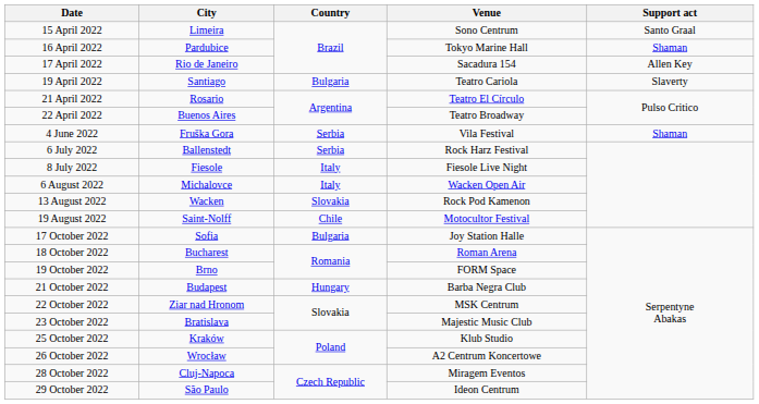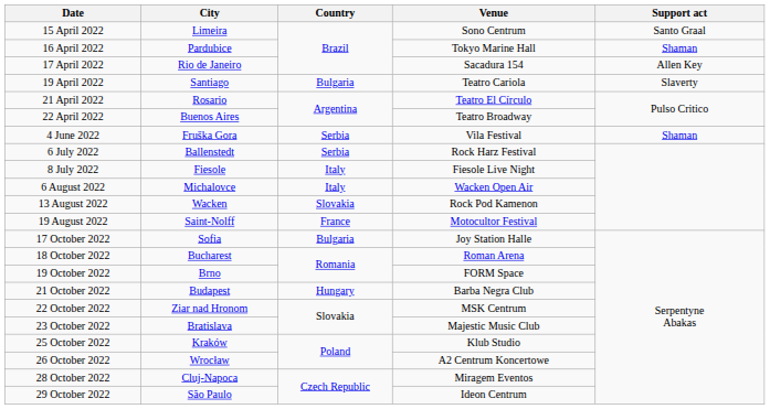19 August 2022 | Country: Chile -> France
